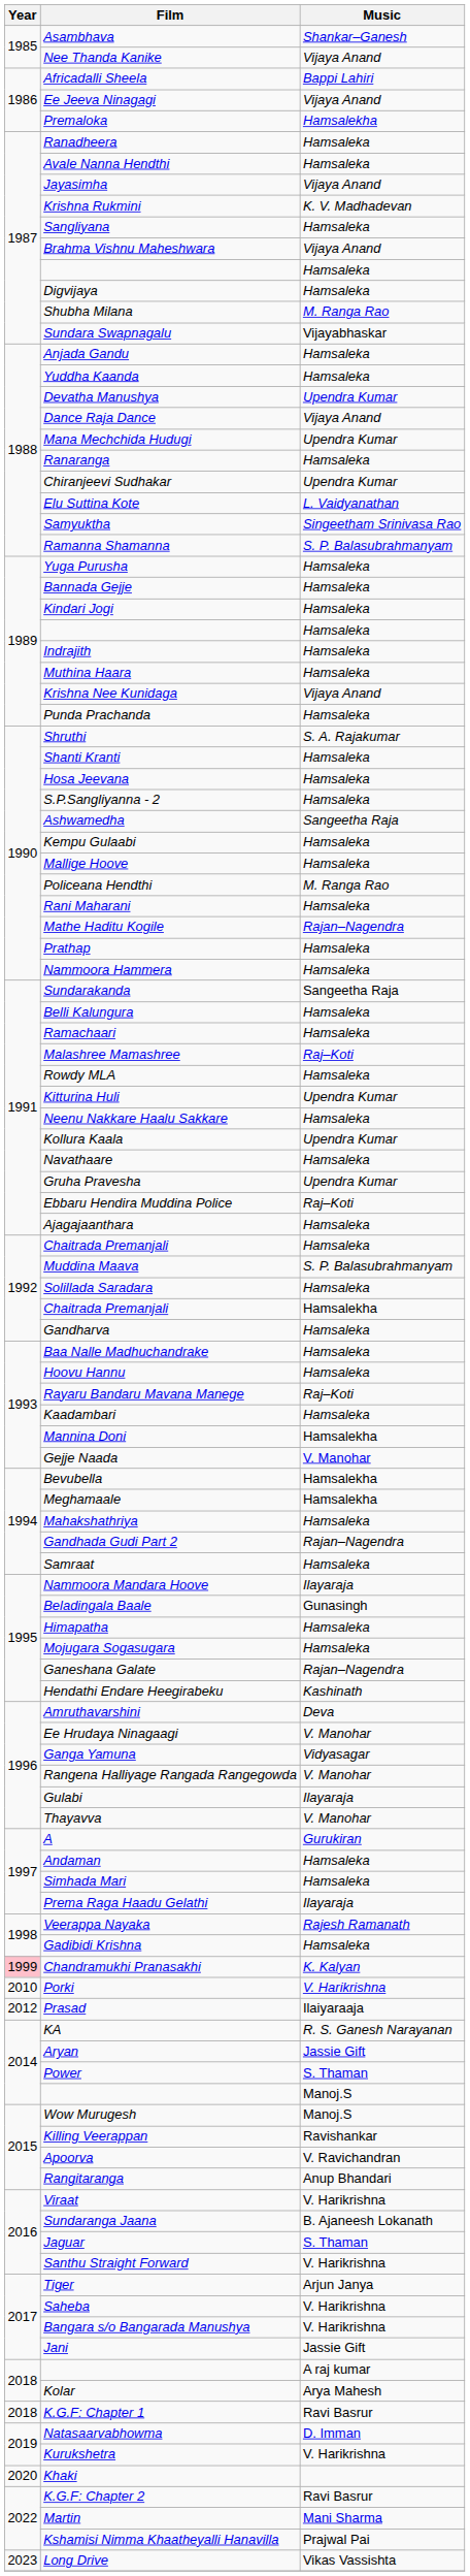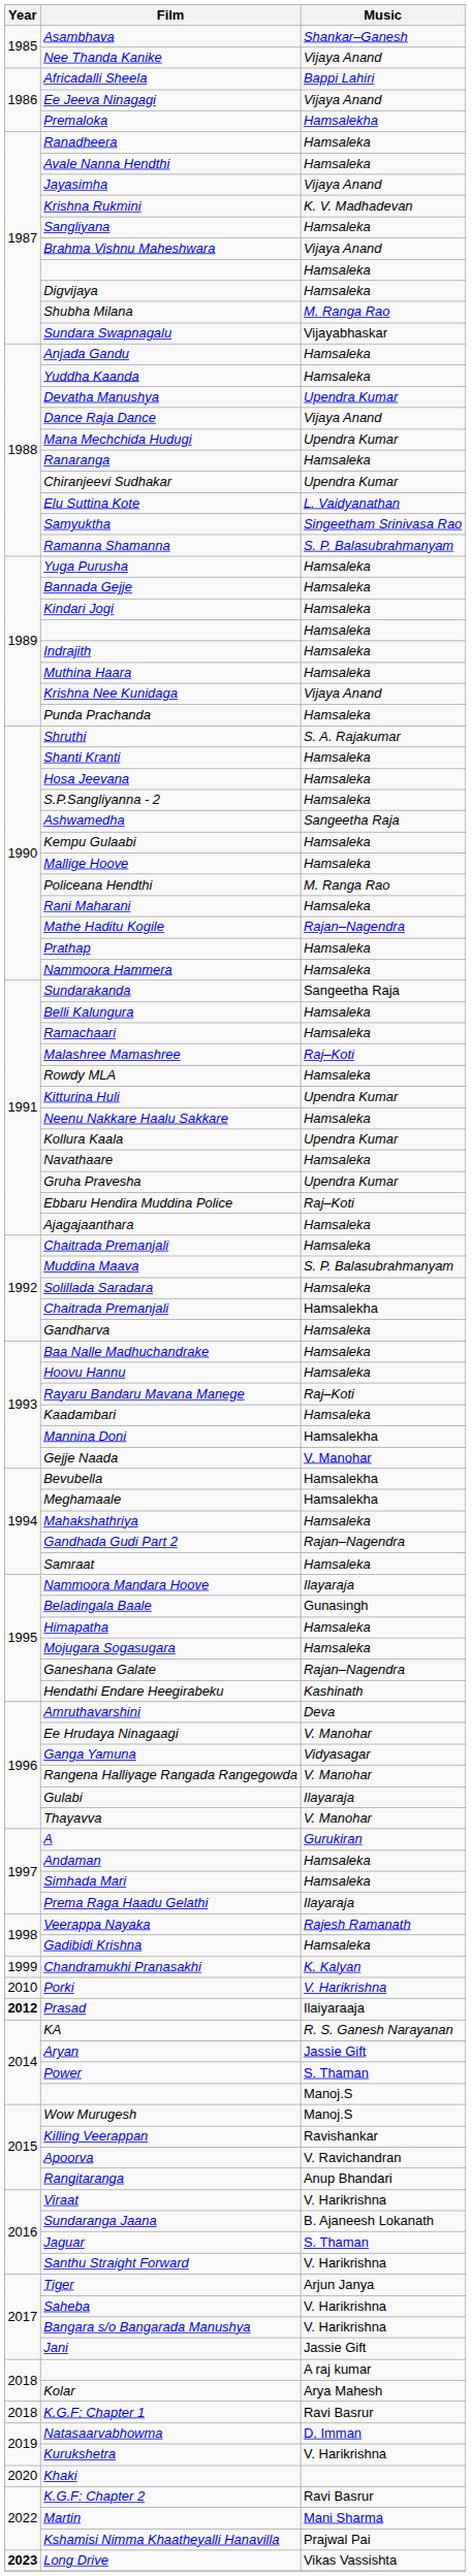Chandramukhi Pranasakhi | Year: pink background -> no background
Prasad | Year: normal -> bold
Long Drive | Year: normal -> bold
